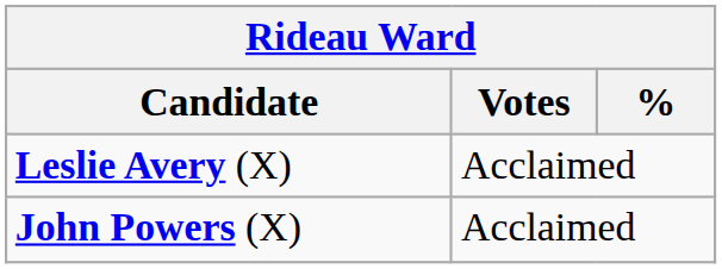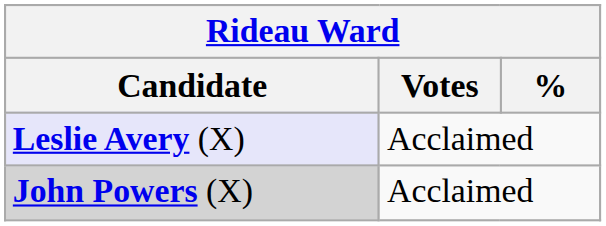Leslie Avery (X) | Candidate: no background -> lavender background
John Powers (X) | Candidate: no background -> lightgrey background
